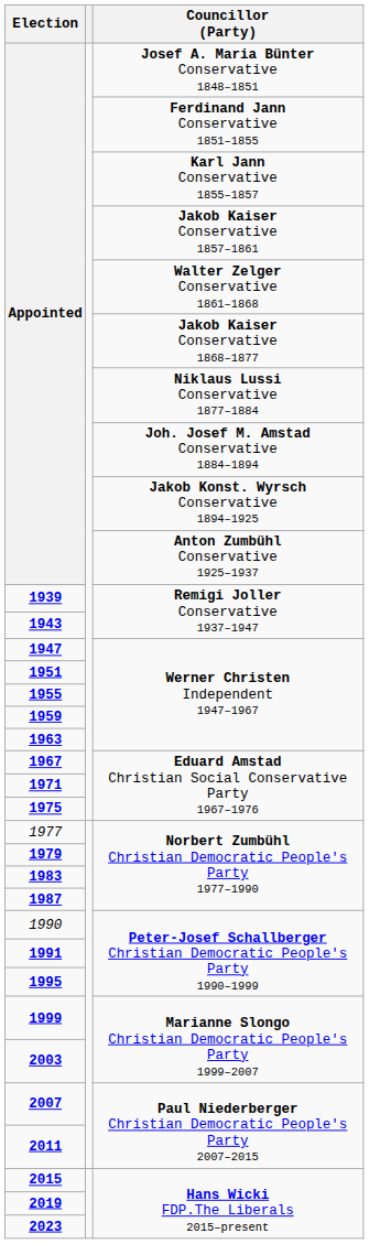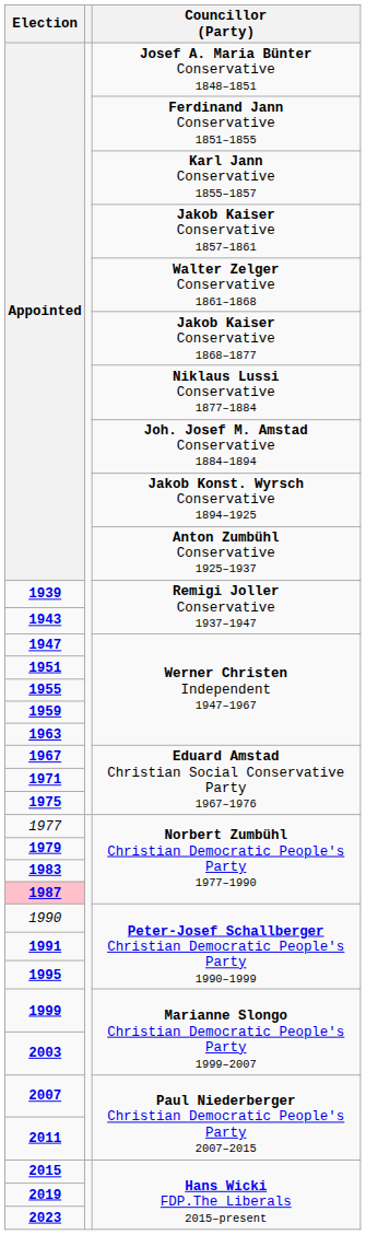1987 | Election: no background -> pink background
